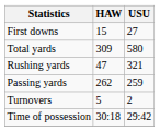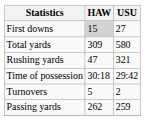First downs | HAW: no background -> lightgrey background
rows swapped: Passing yards <-> Time of possession
